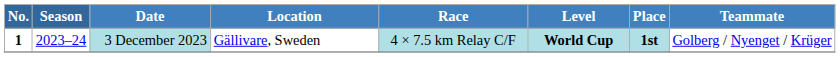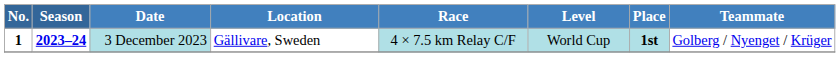3 December 2023 | Season: normal -> bold
3 December 2023 | Level: bold -> normal
